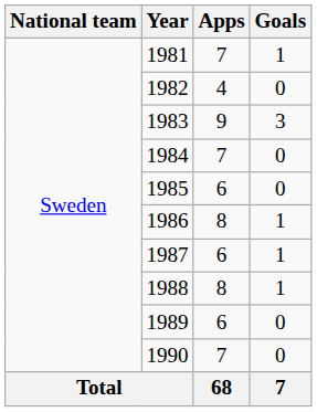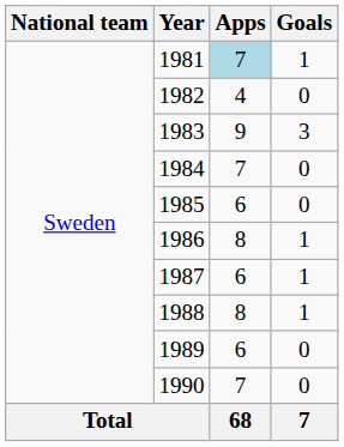1981 | Apps: no background -> lightblue background
